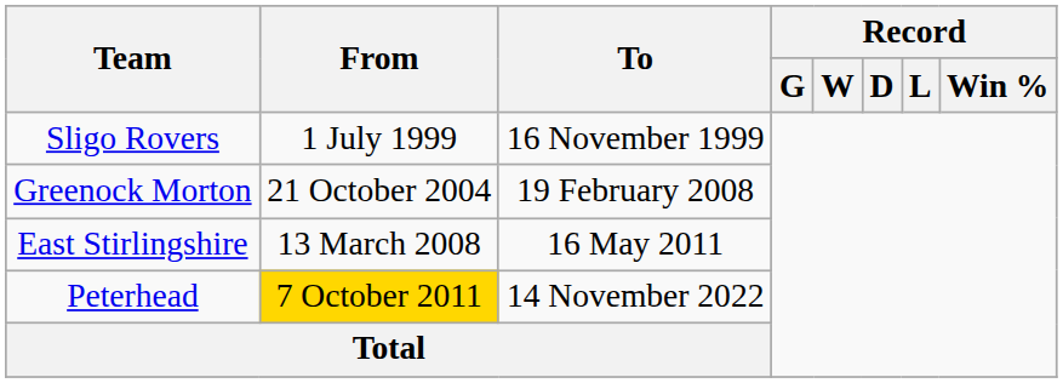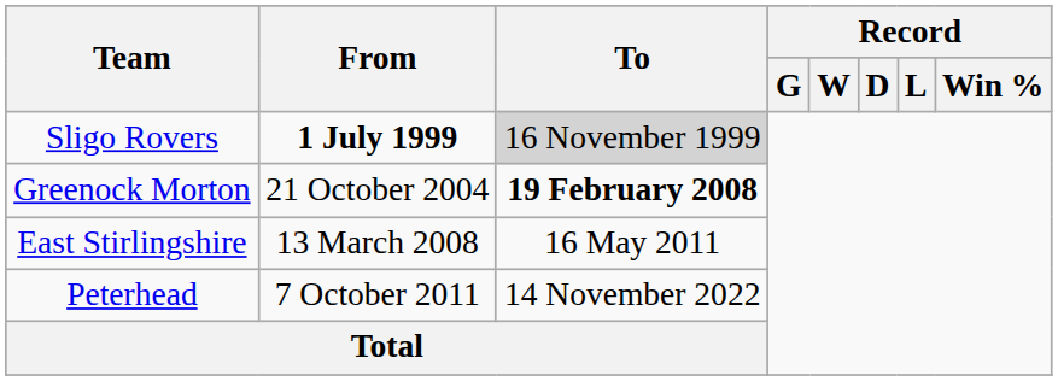Sligo Rovers | From: normal -> bold
Sligo Rovers | To: no background -> lightgrey background
Greenock Morton | To: normal -> bold
Peterhead | From: gold background -> no background
